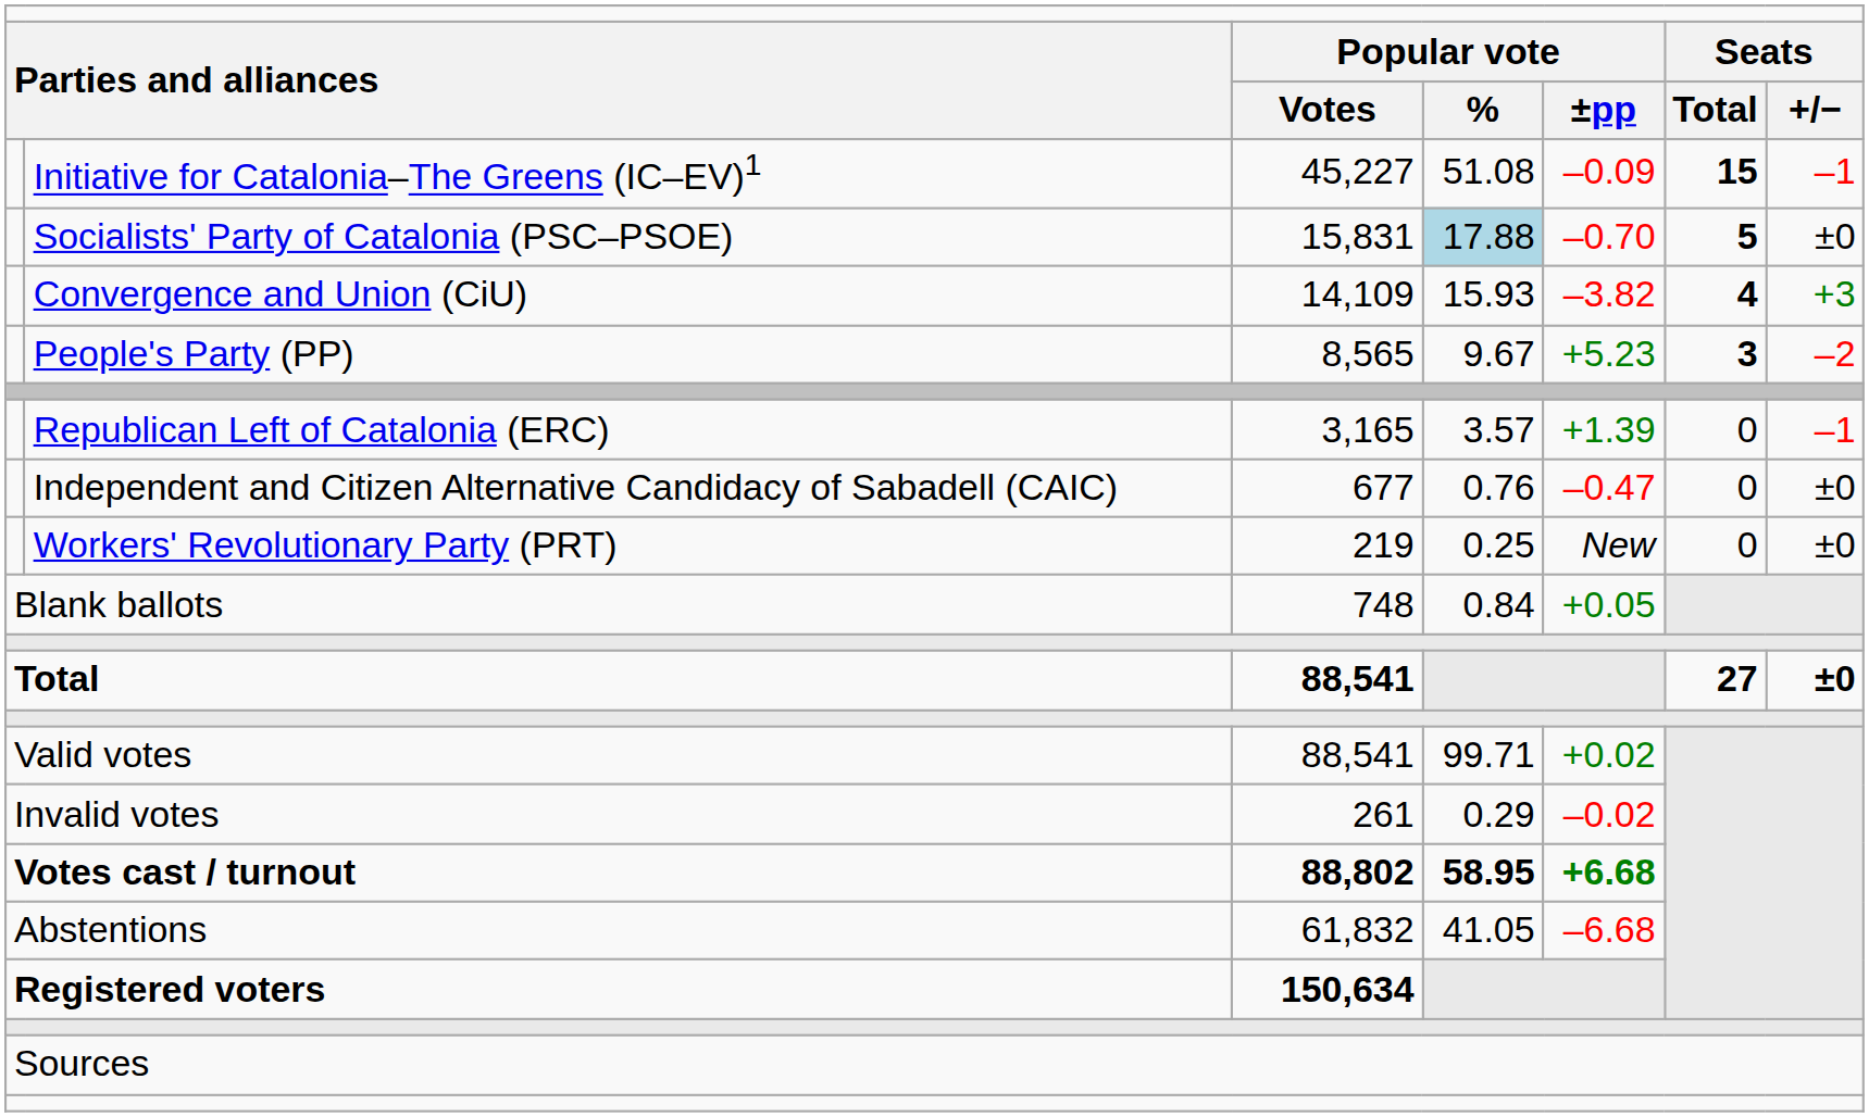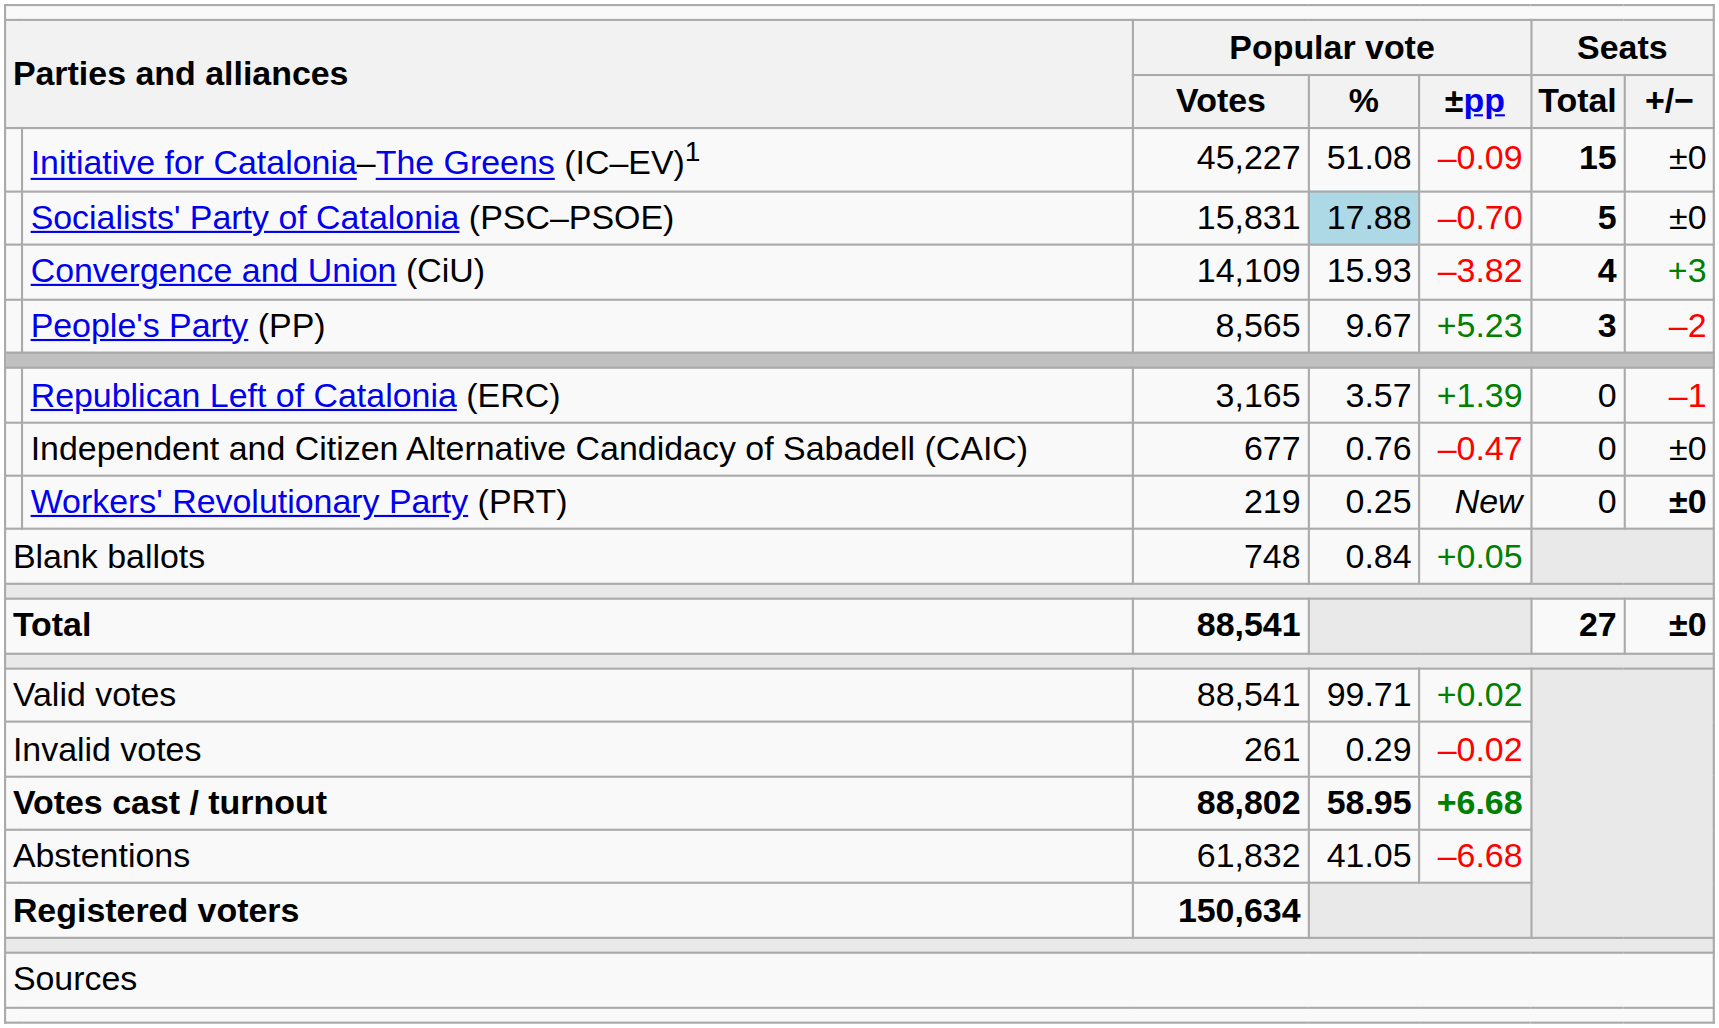Initiative for Catalonia–The Greens (IC–EV)1 | column 7: –1 -> ±0
Workers' Revolutionary Party (PRT) | column 7: normal -> bold
